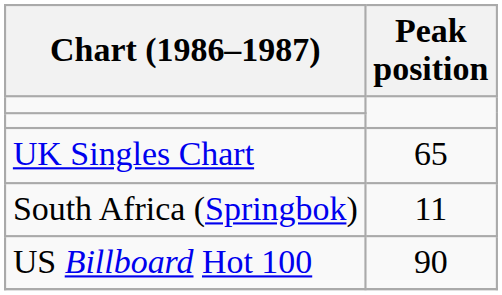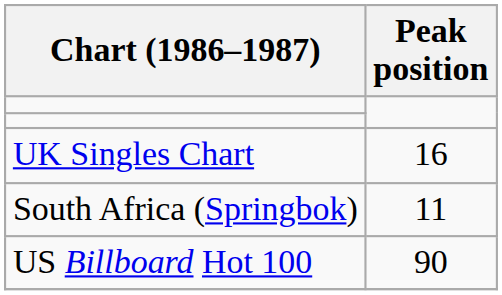row 4 | Peak position: 65 -> 16
